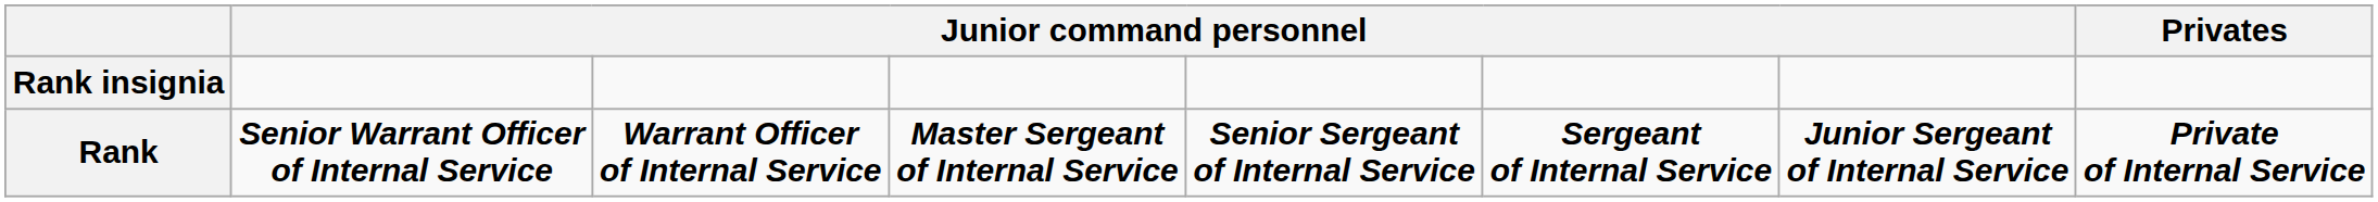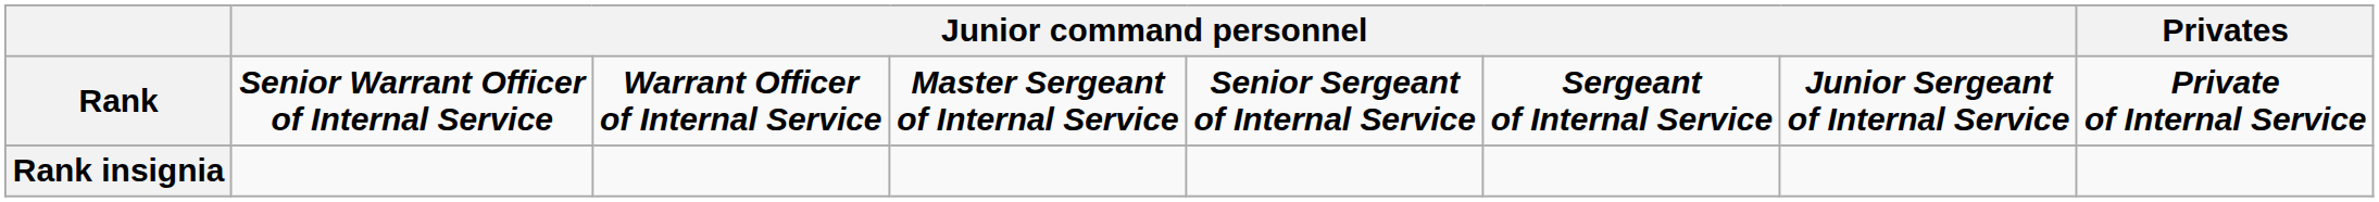rows swapped: Rank <-> Rank insignia
